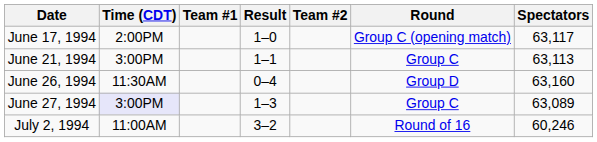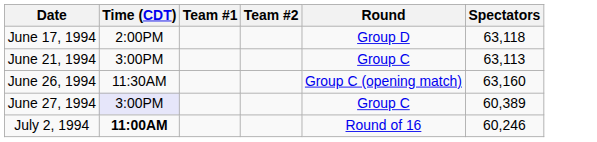- column: Result | 1–0 | 1–1 | 0–4 | 1–3 | 3–2
June 17, 1994 | Round: Group C (opening match) -> Group D
June 17, 1994 | Spectators: 63,117 -> 63,118
June 26, 1994 | Round: Group D -> Group C (opening match)
June 27, 1994 | Spectators: 63,089 -> 60,389
July 2, 1994 | Time (CDT): normal -> bold
